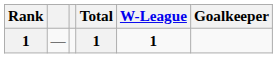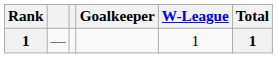columns swapped: Goalkeeper <-> Total
row 2 | W-League: bold -> normal
